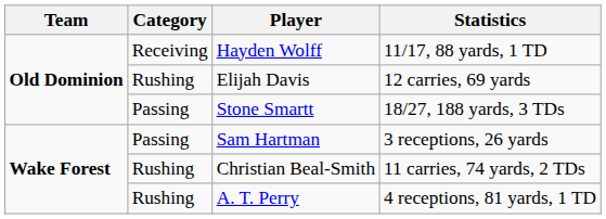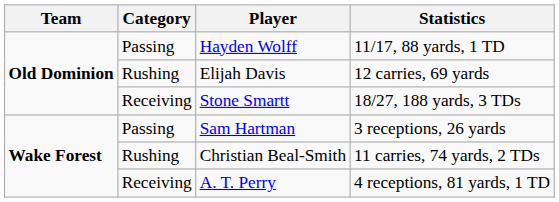Hayden Wolff | Category: Receiving -> Passing
Stone Smartt | Category: Passing -> Receiving
A. T. Perry | Category: Rushing -> Receiving
